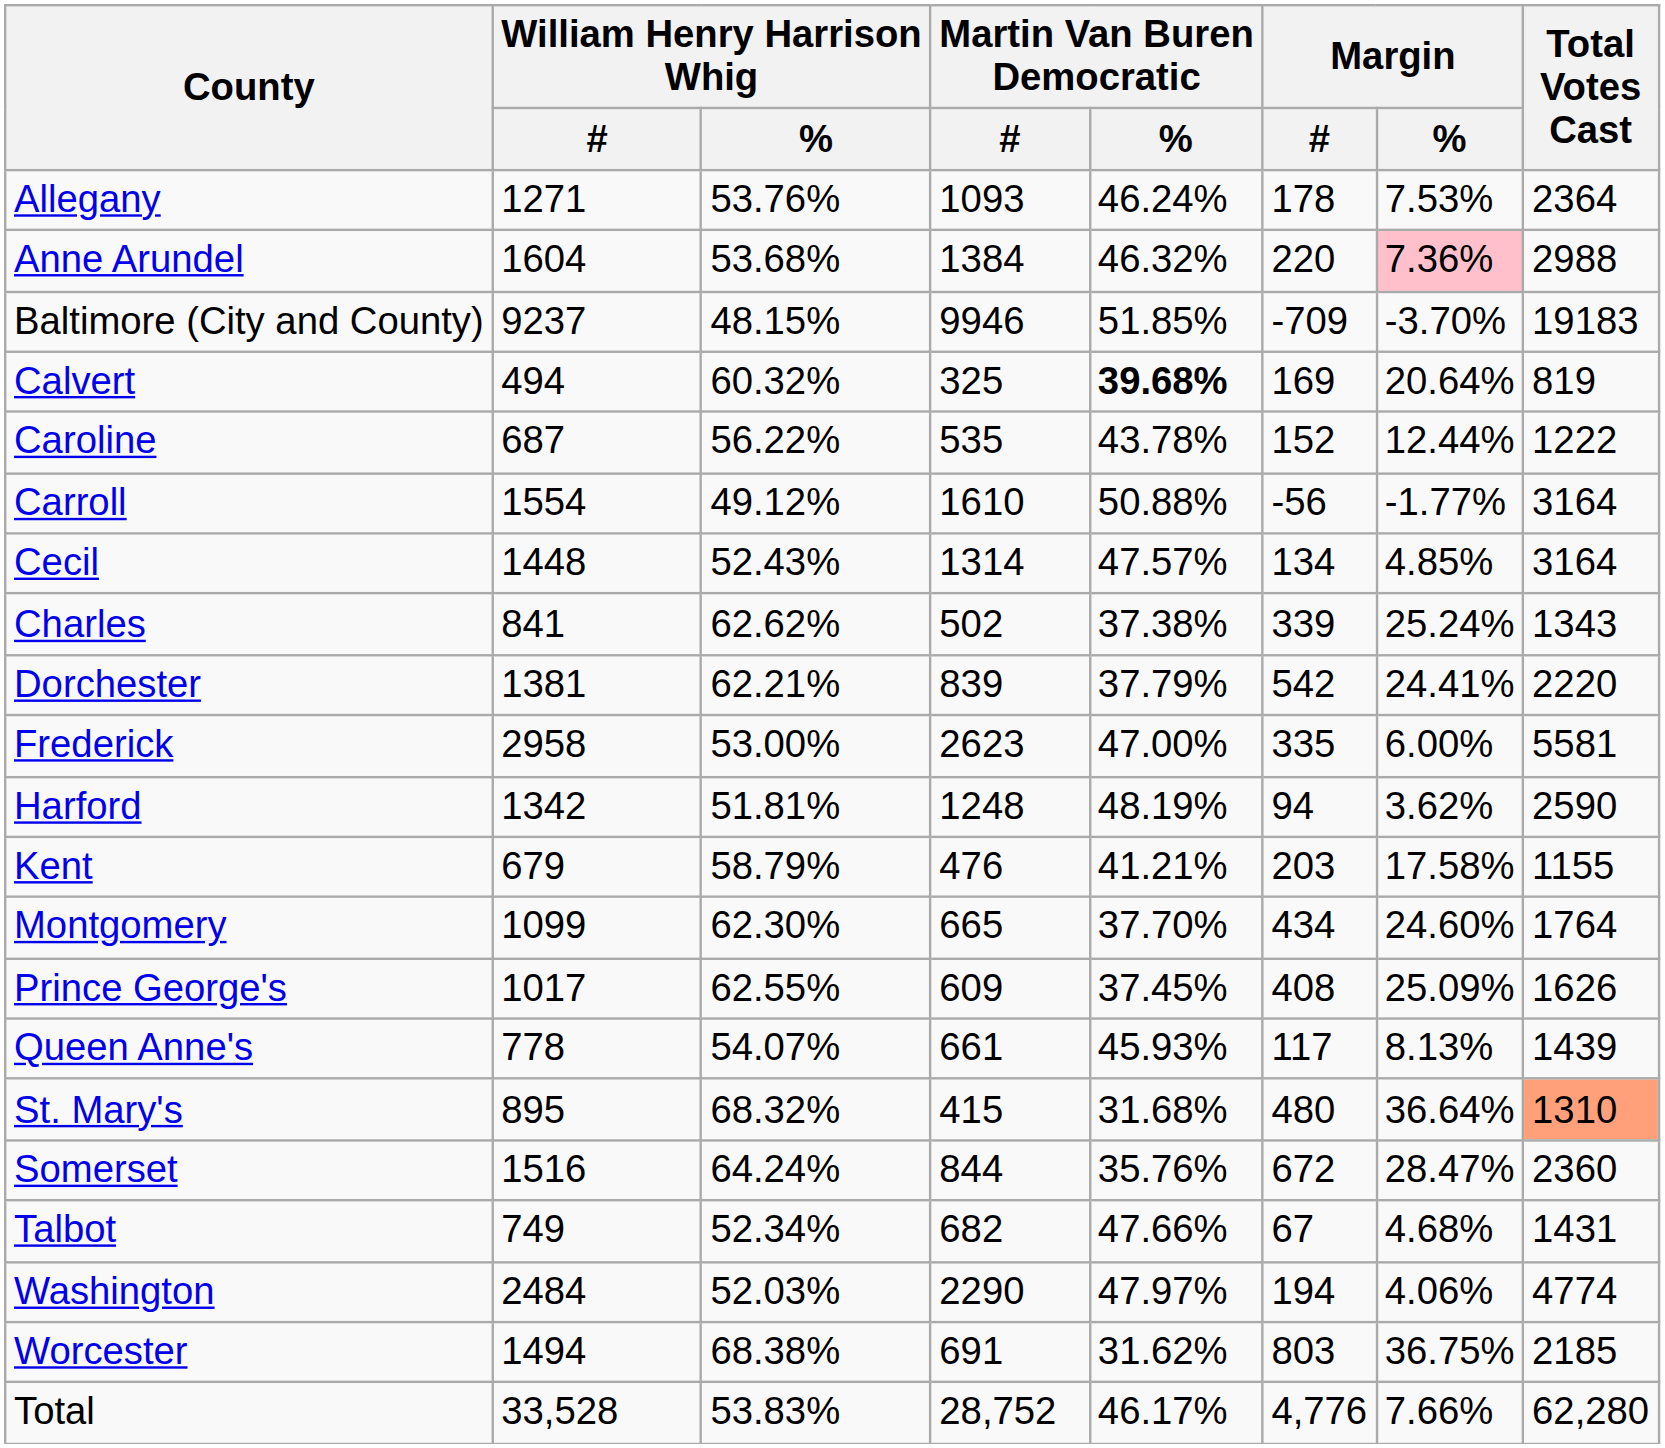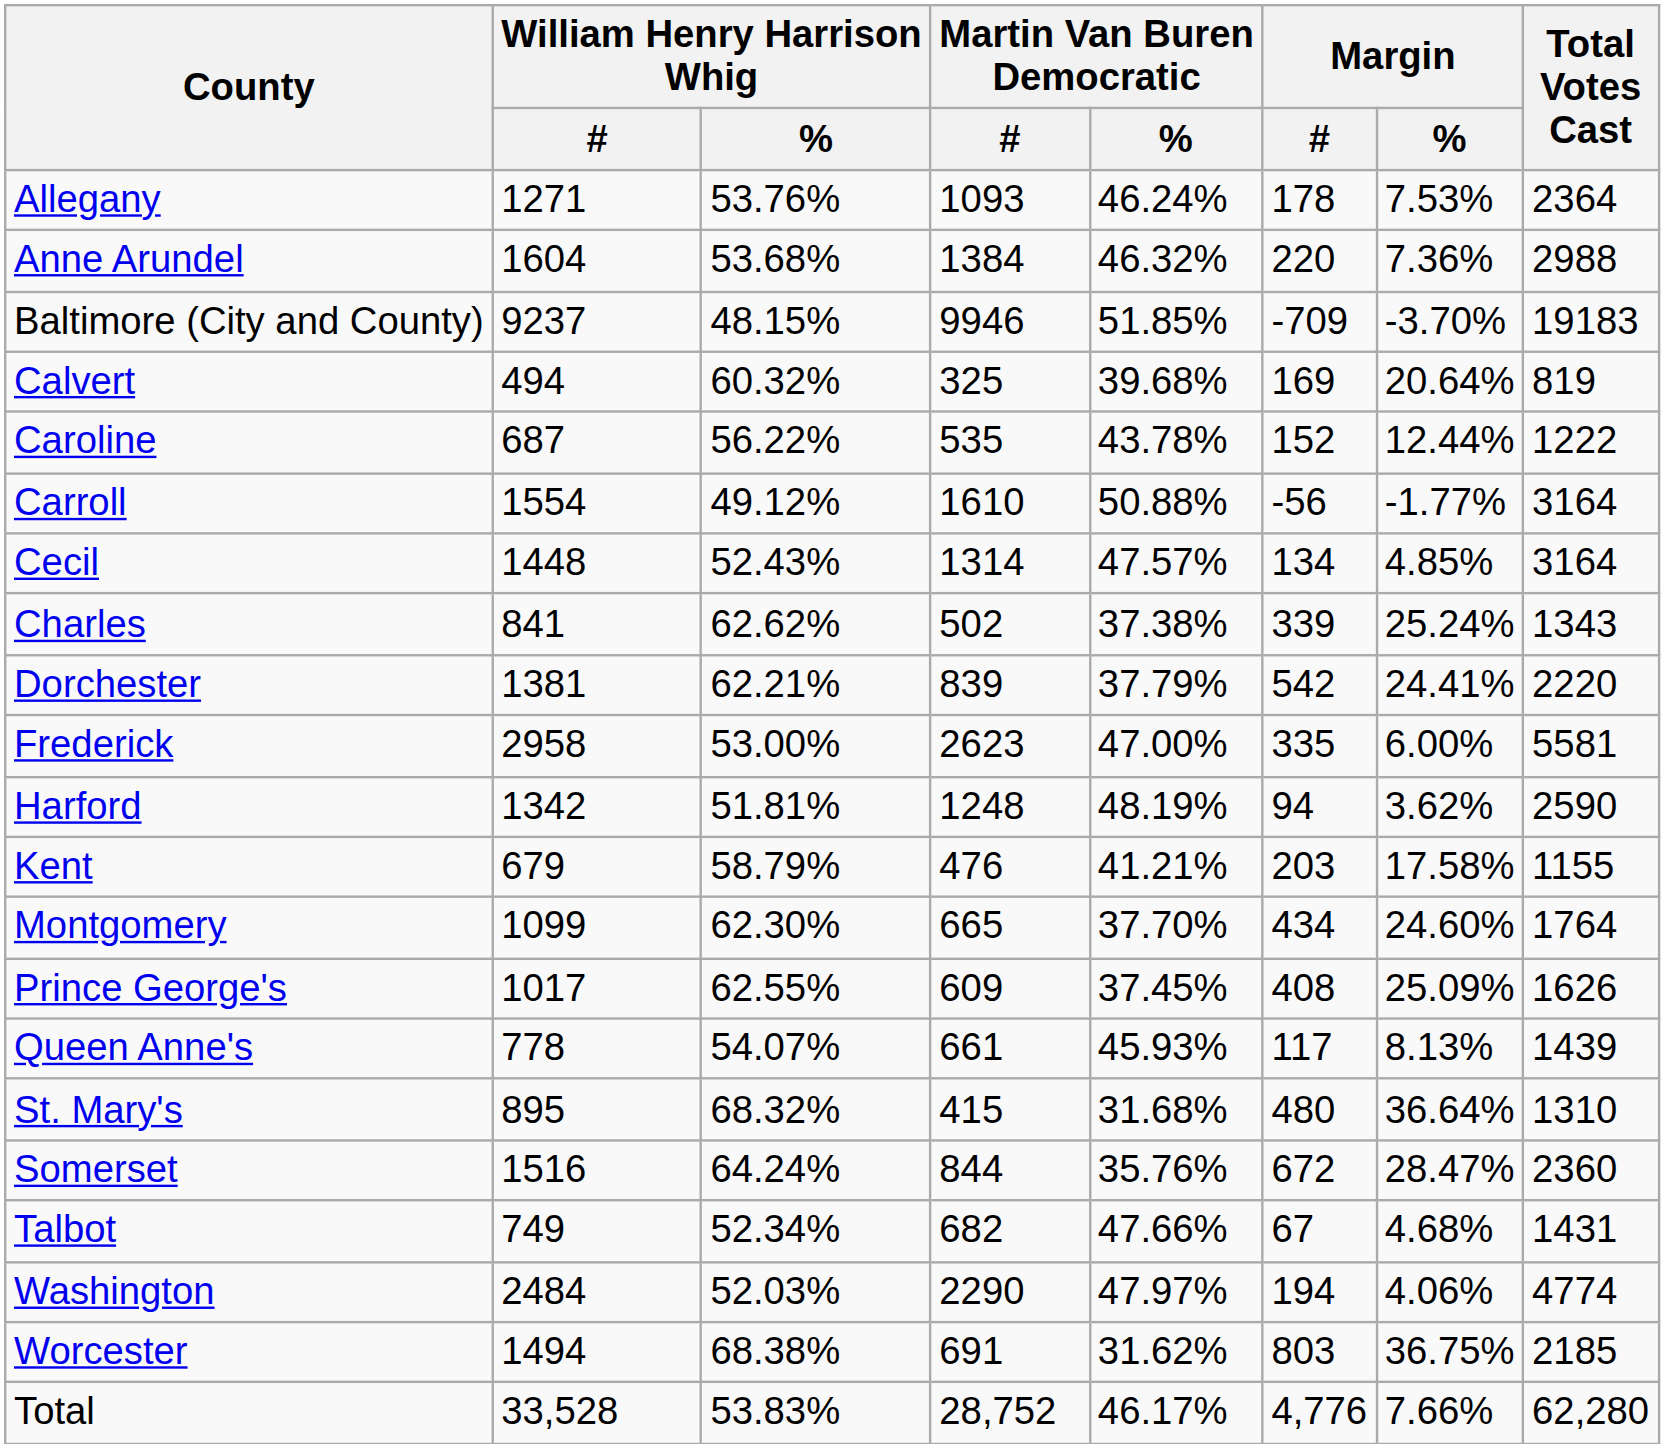Anne Arundel | Margin / %: pink background -> no background
Calvert | Martin Van Buren Democratic / %: bold -> normal
St. Mary's | Total Votes Cast: lightsalmon background -> no background
